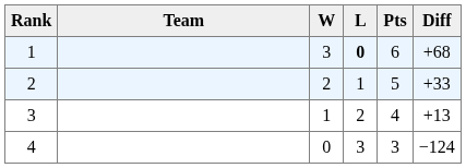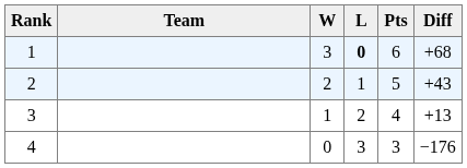row 3 | Diff: +33 -> +43
row 5 | Diff: −124 -> −176
